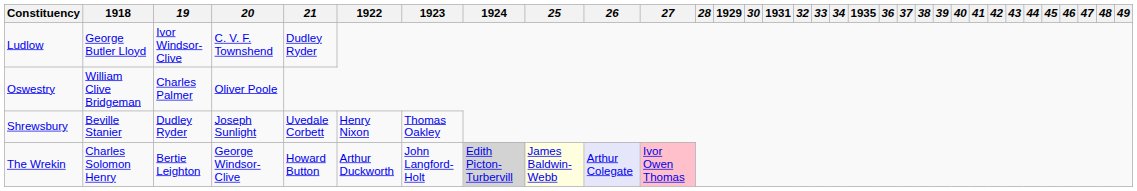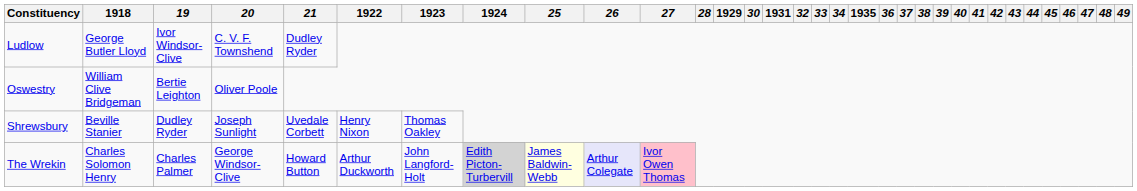Oswestry | 19: Charles Palmer -> Bertie Leighton
The Wrekin | 19: Bertie Leighton -> Charles Palmer
